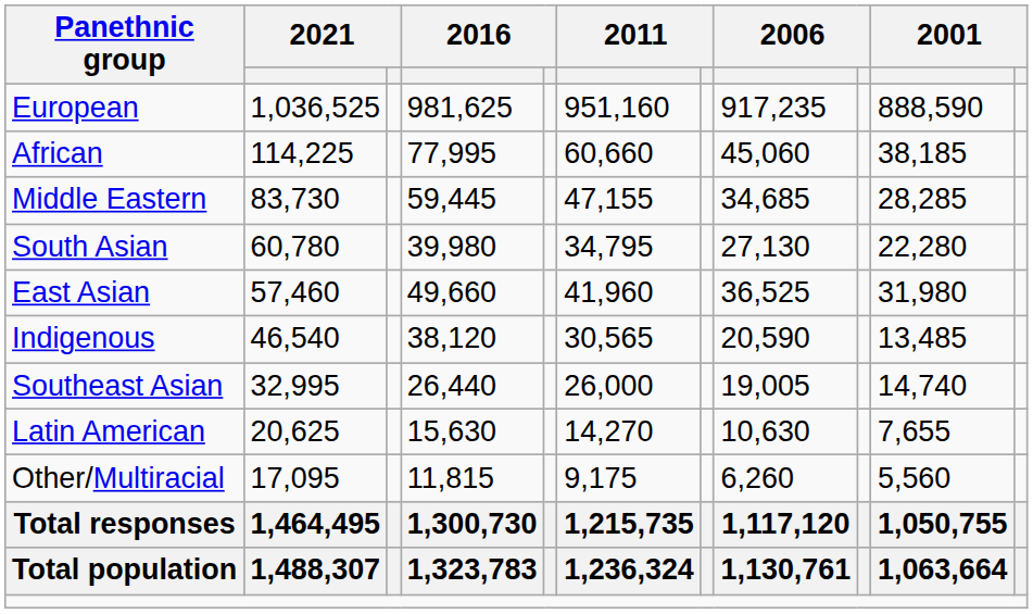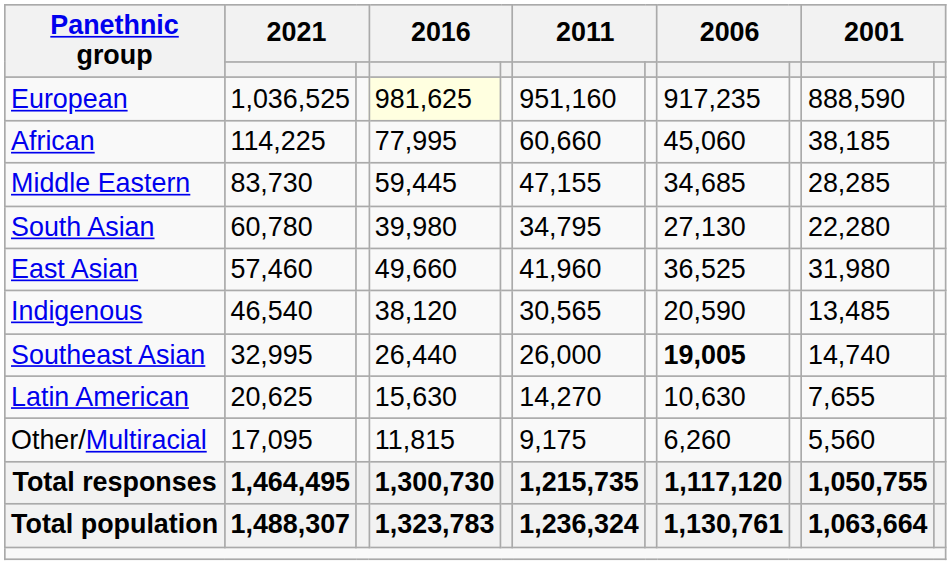European | column 4: no background -> lightyellow background
Southeast Asian | column 8: normal -> bold
